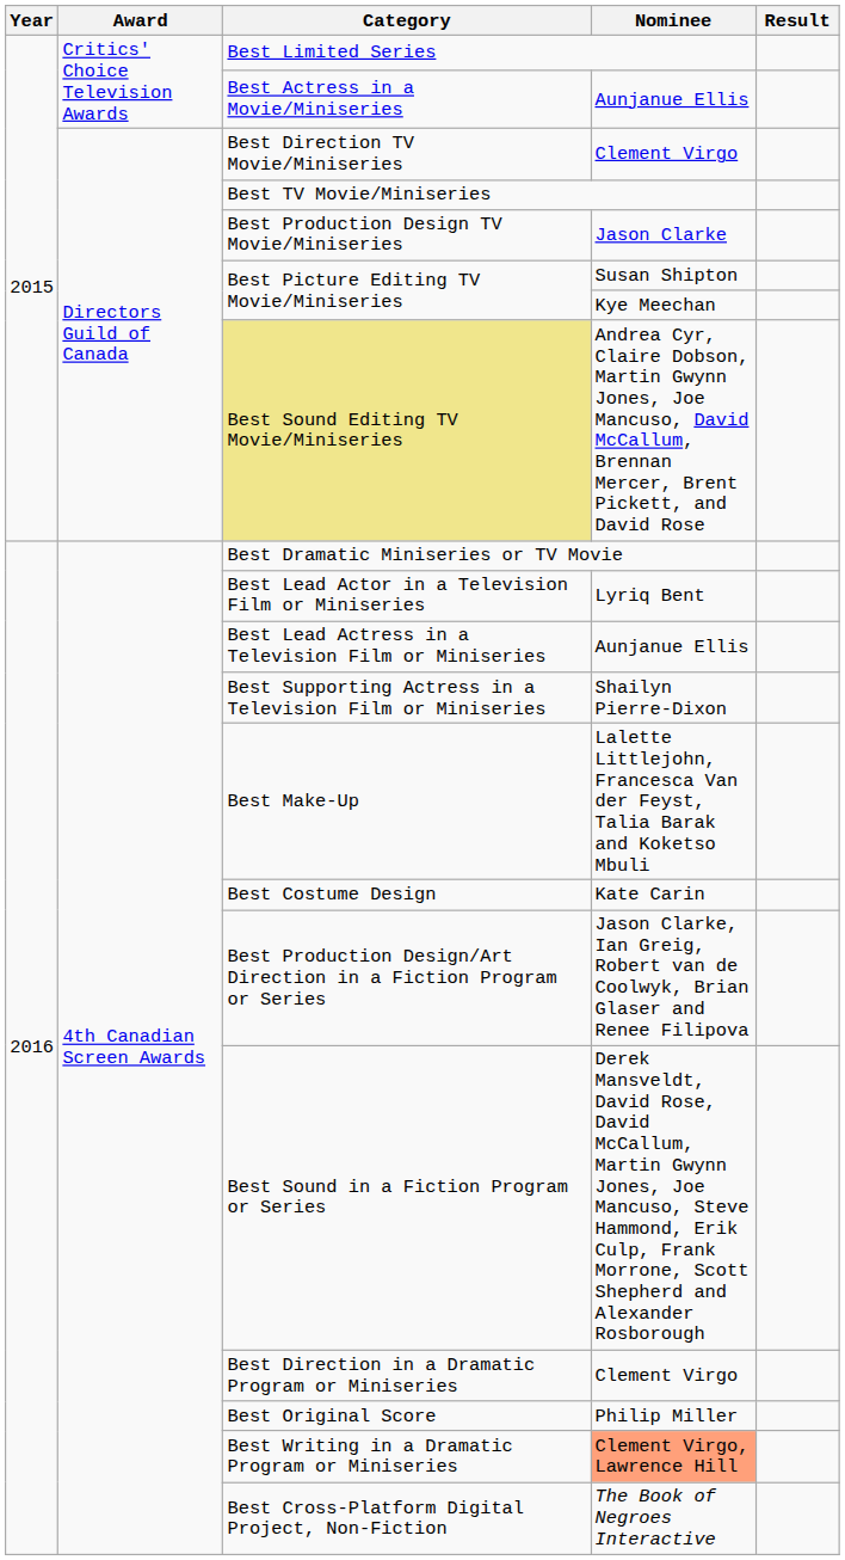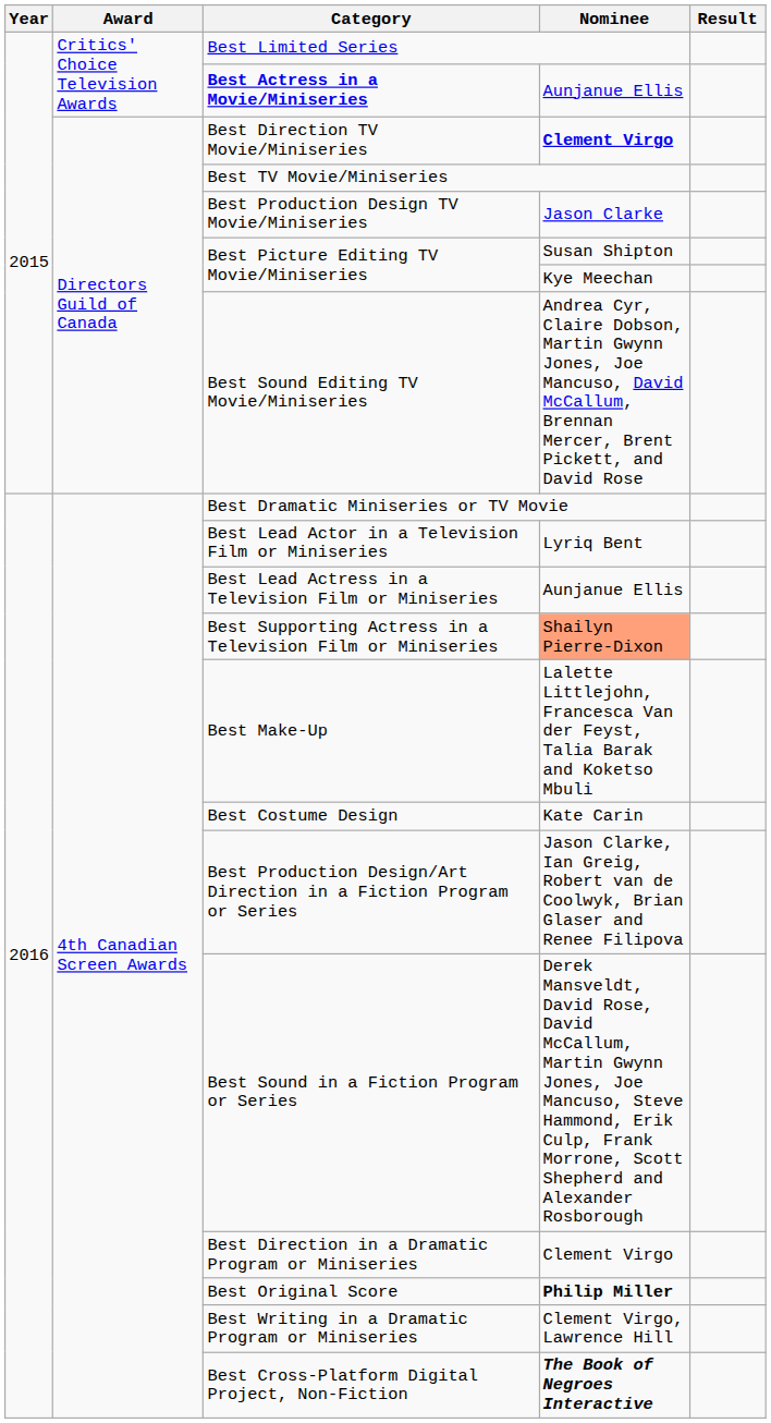Best Actress in a Movie/Miniseries | Category: normal -> bold
Best Direction TV Movie/Miniseries | Nominee: normal -> bold
Best Sound Editing TV Movie/Miniseries | Category: khaki background -> no background
Best Supporting Actress in a Television Film or Miniseries | Nominee: no background -> lightsalmon background
Best Original Score | Nominee: normal -> bold
Best Writing in a Dramatic Program or Miniseries | Nominee: lightsalmon background -> no background
Best Cross-Platform Digital Project, Non-Fiction | Nominee: normal -> bold
